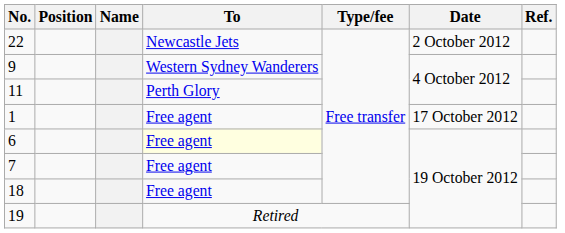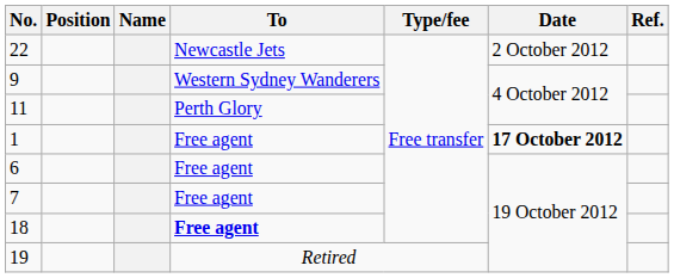1 | Date: normal -> bold
6 | To: lightyellow background -> no background
18 | To: normal -> bold
